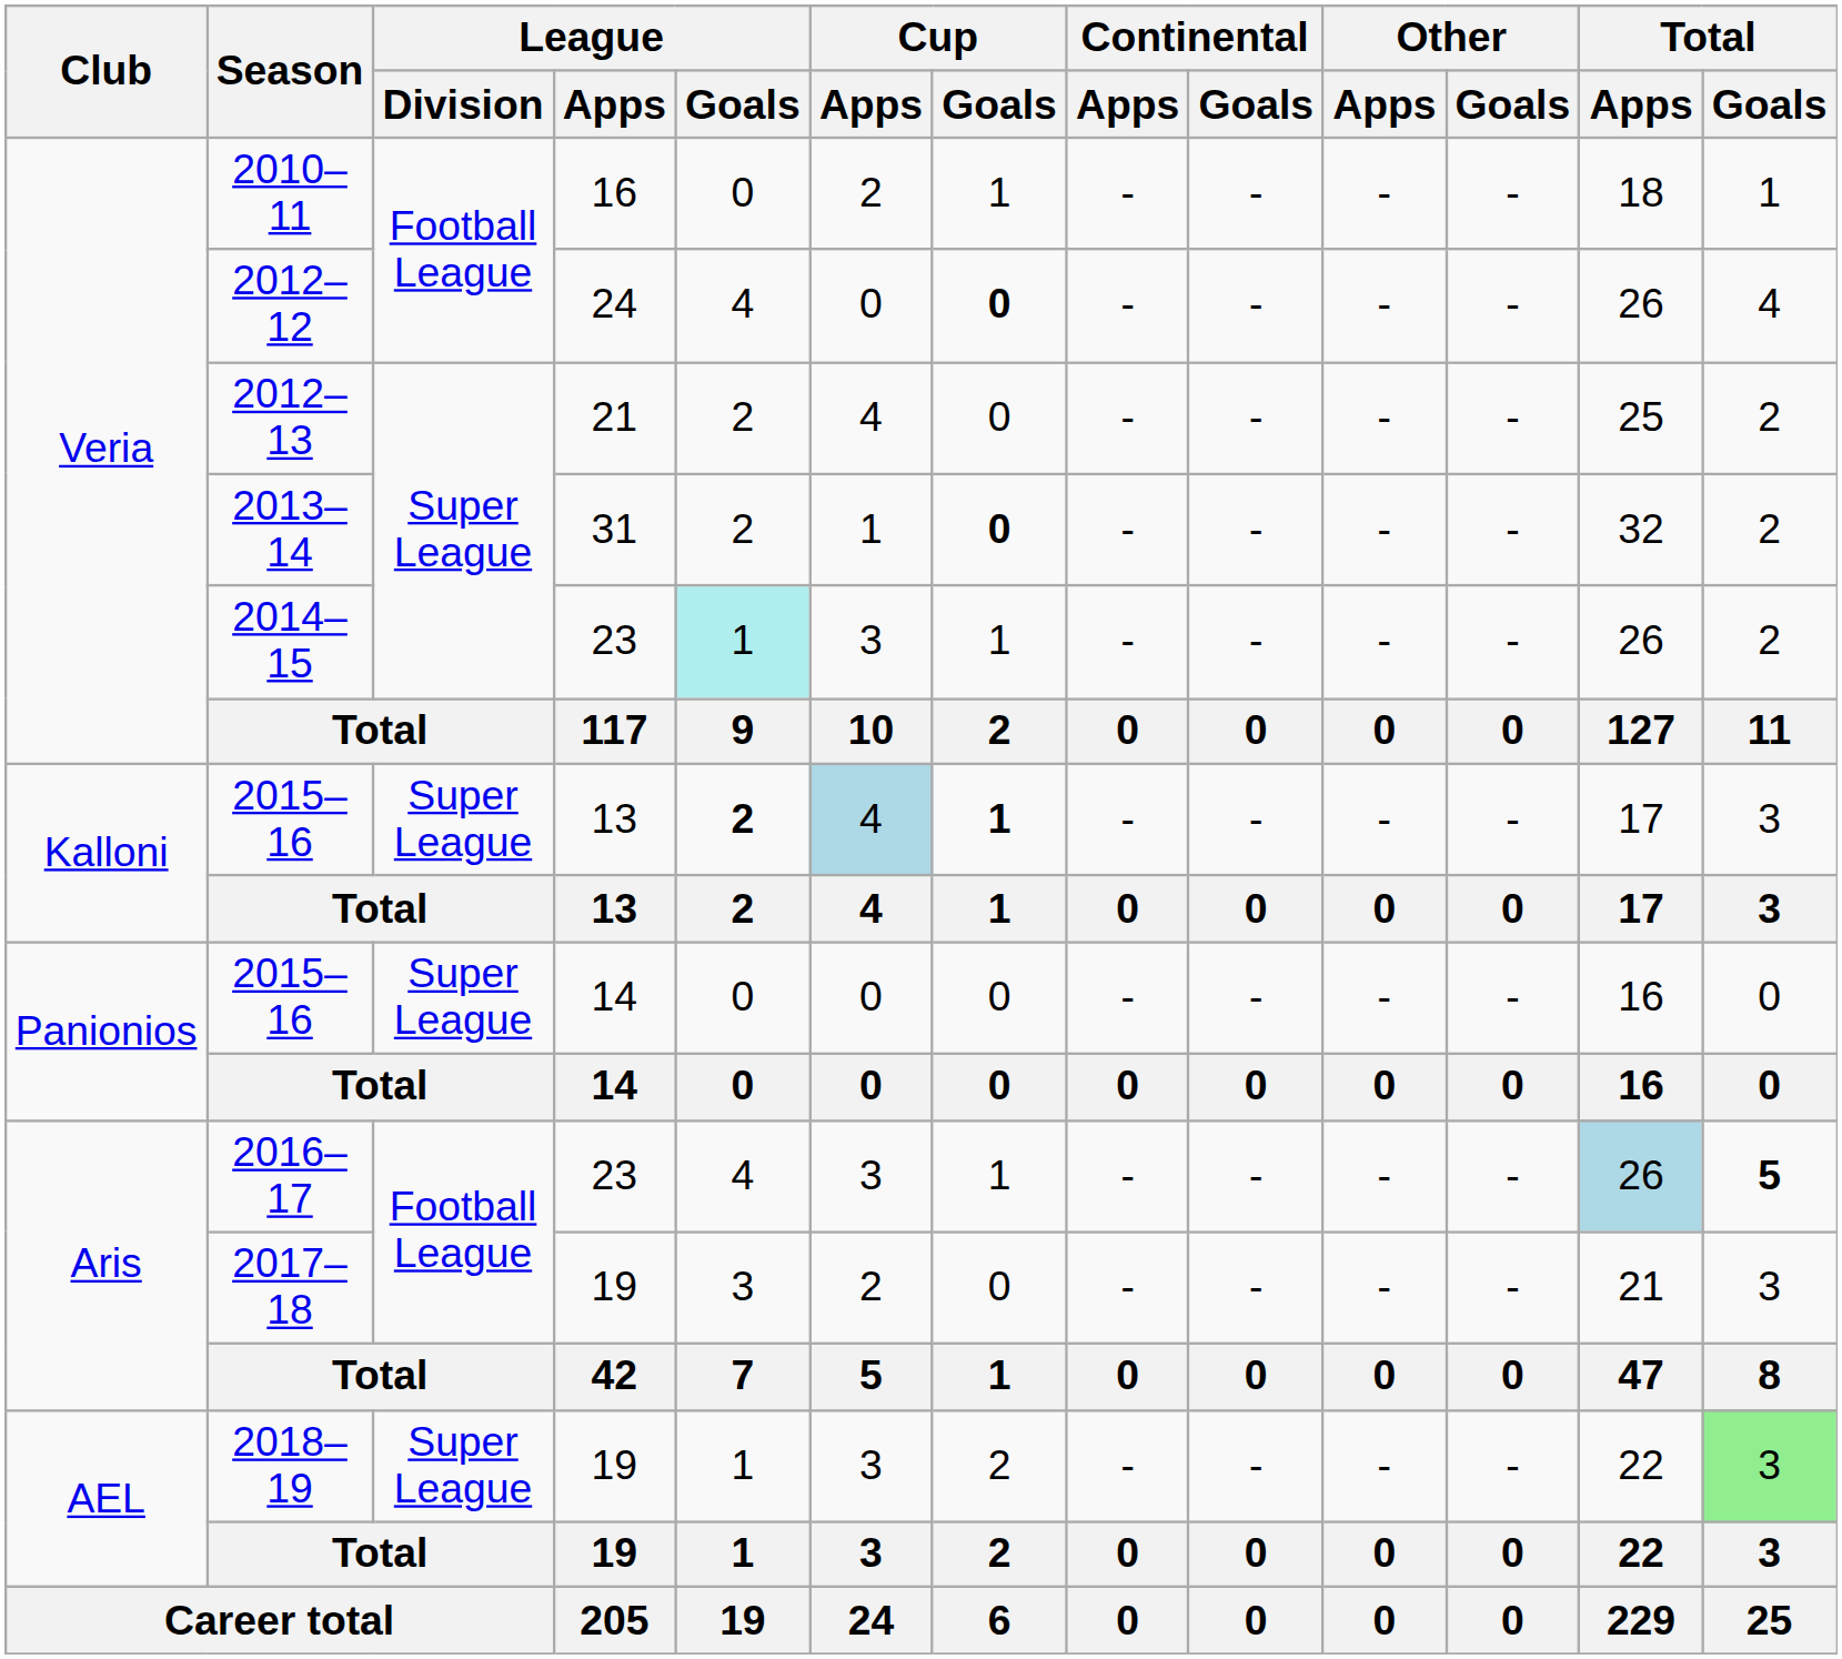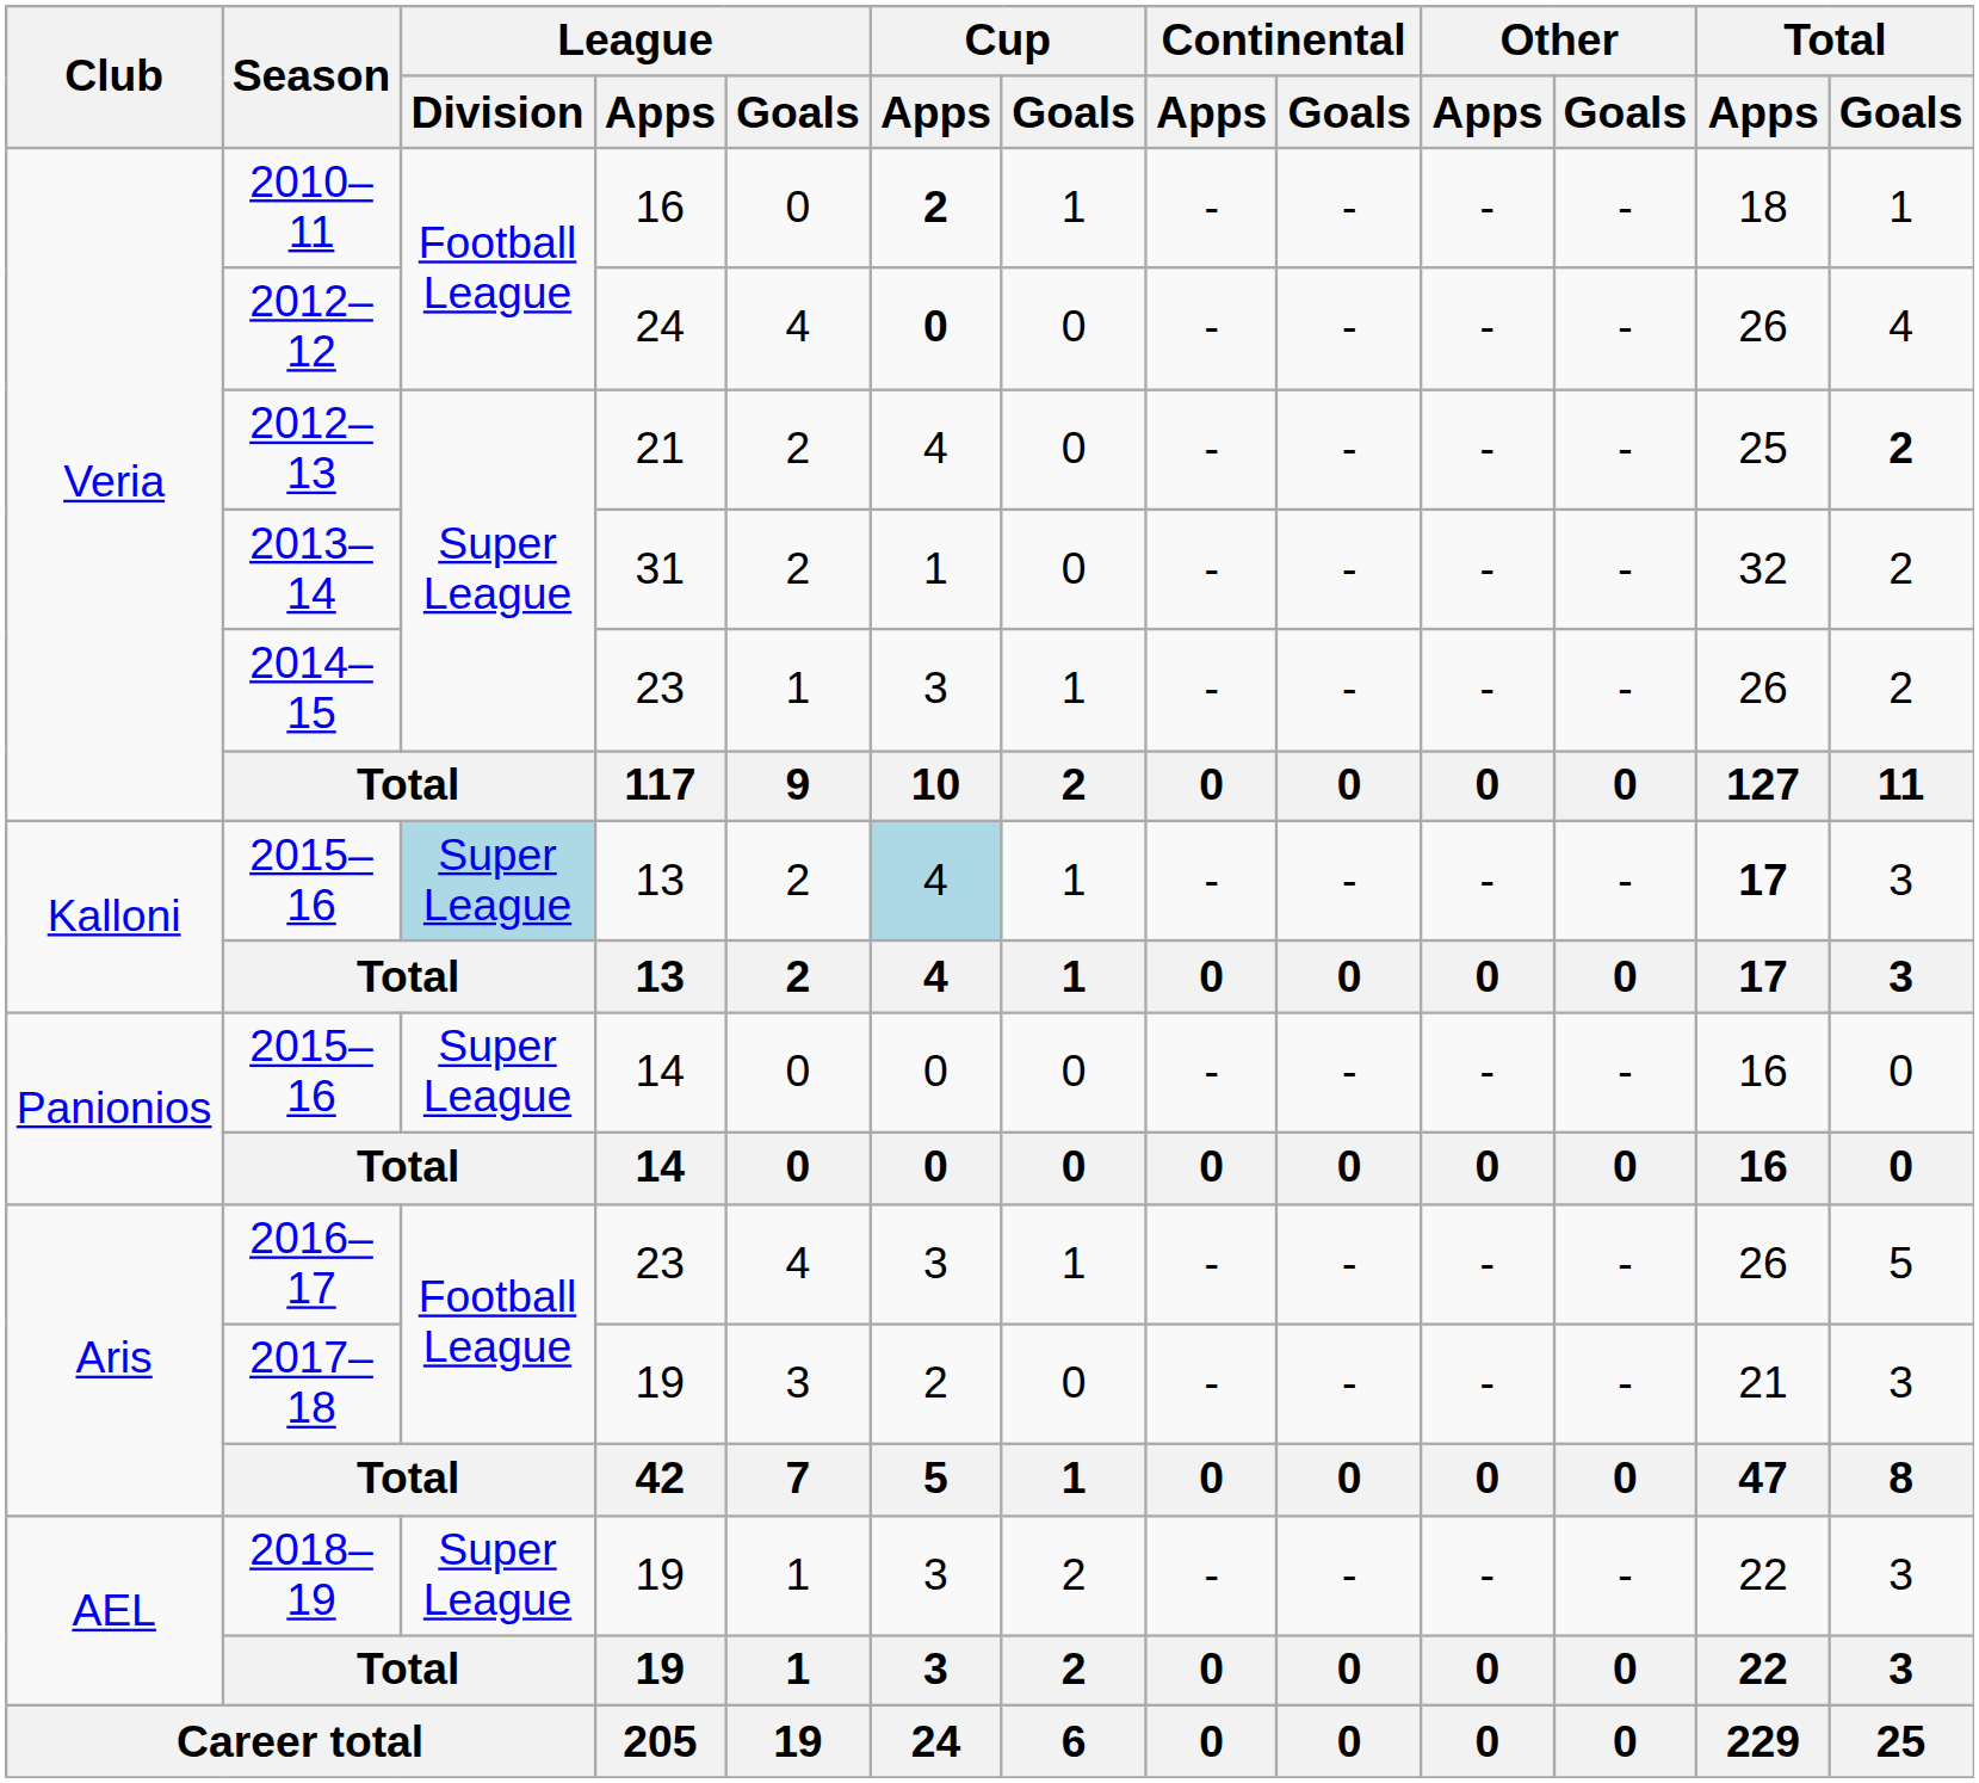2010–11 | Cup / Apps: normal -> bold
2012–12 | Cup / Apps: normal -> bold
2012–12 | Cup / Goals: bold -> normal
2012–13 | Total / Goals: normal -> bold
2013–14 | Cup / Goals: bold -> normal
2014–15 | League / Goals: paleturquoise background -> no background
2015–16 / 13 | League / Division: no background -> lightblue background
2015–16 / 13 | League / Goals: bold -> normal
2015–16 / 13 | Cup / Goals: bold -> normal
2015–16 / 13 | Total / Apps: normal -> bold
2016–17 | Total / Apps: lightblue background -> no background
2016–17 | Total / Goals: bold -> normal
2018–19 | Total / Goals: lightgreen background -> no background
